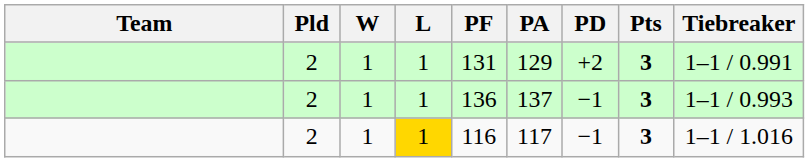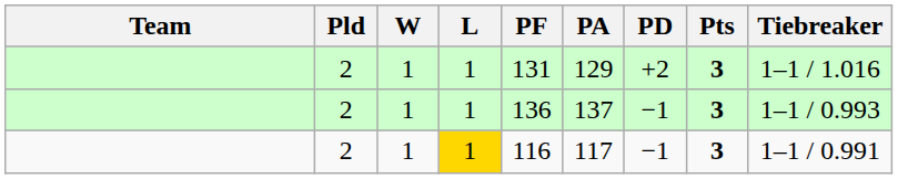row 2 | Tiebreaker: 1–1 / 0.991 -> 1–1 / 1.016
row 4 | Tiebreaker: 1–1 / 1.016 -> 1–1 / 0.991
